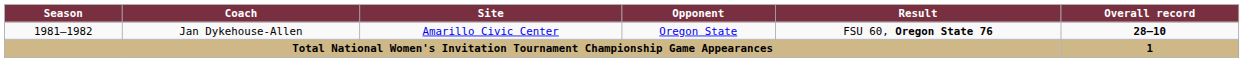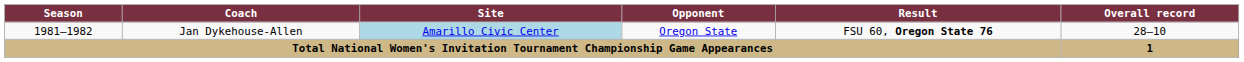Jan Dykehouse-Allen | Site: no background -> lightblue background
Jan Dykehouse-Allen | Overall record: bold -> normal
